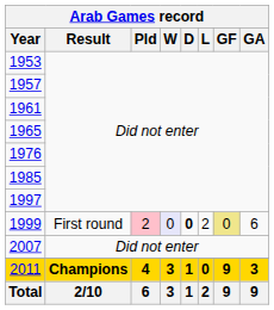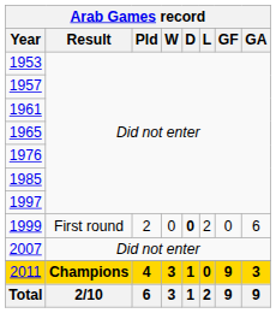1999 | Pld: pink background -> no background
1999 | W: lavender background -> no background
1999 | GF: khaki background -> no background
